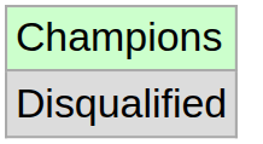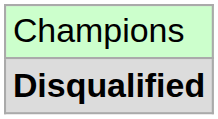row 2 | column 1: normal -> bold
